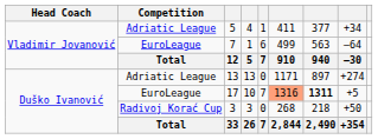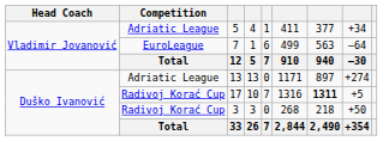17 | Competition: EuroLeague -> Radivoj Korać Cup
17 | column 6: lightsalmon background -> no background
